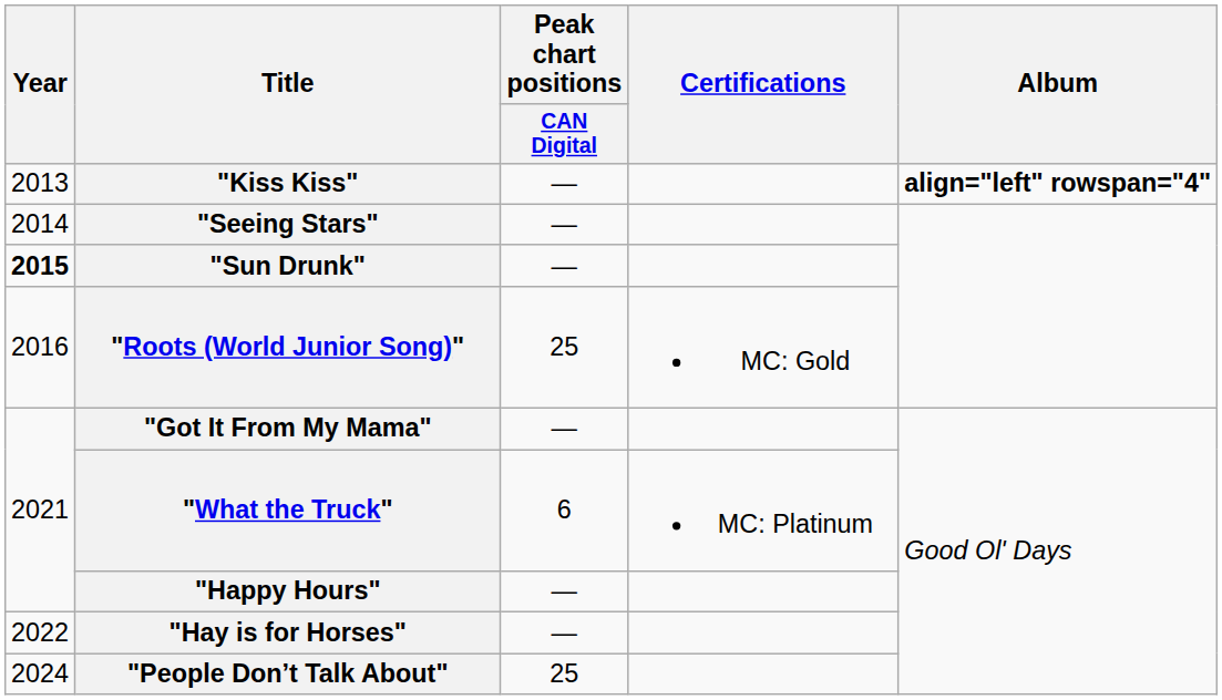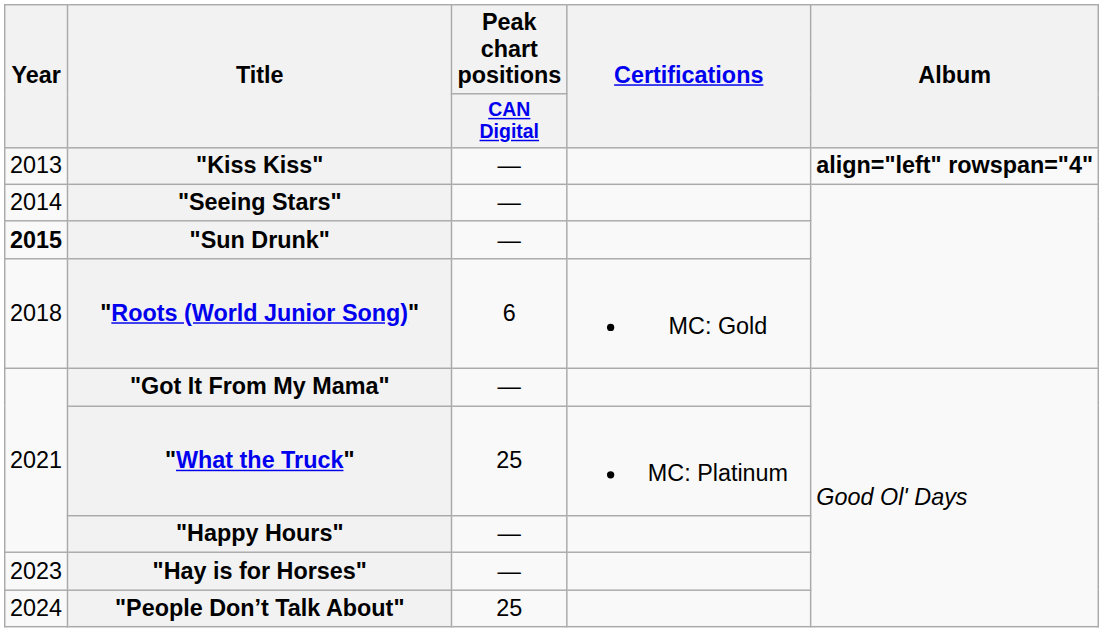"Roots (World Junior Song)" | Year: 2016 -> 2018
"Roots (World Junior Song)" | Peak chart positions / CAN Digital: 25 -> 6
"What the Truck" | Peak chart positions / CAN Digital: 6 -> 25
"Hay is for Horses" | Year: 2022 -> 2023
